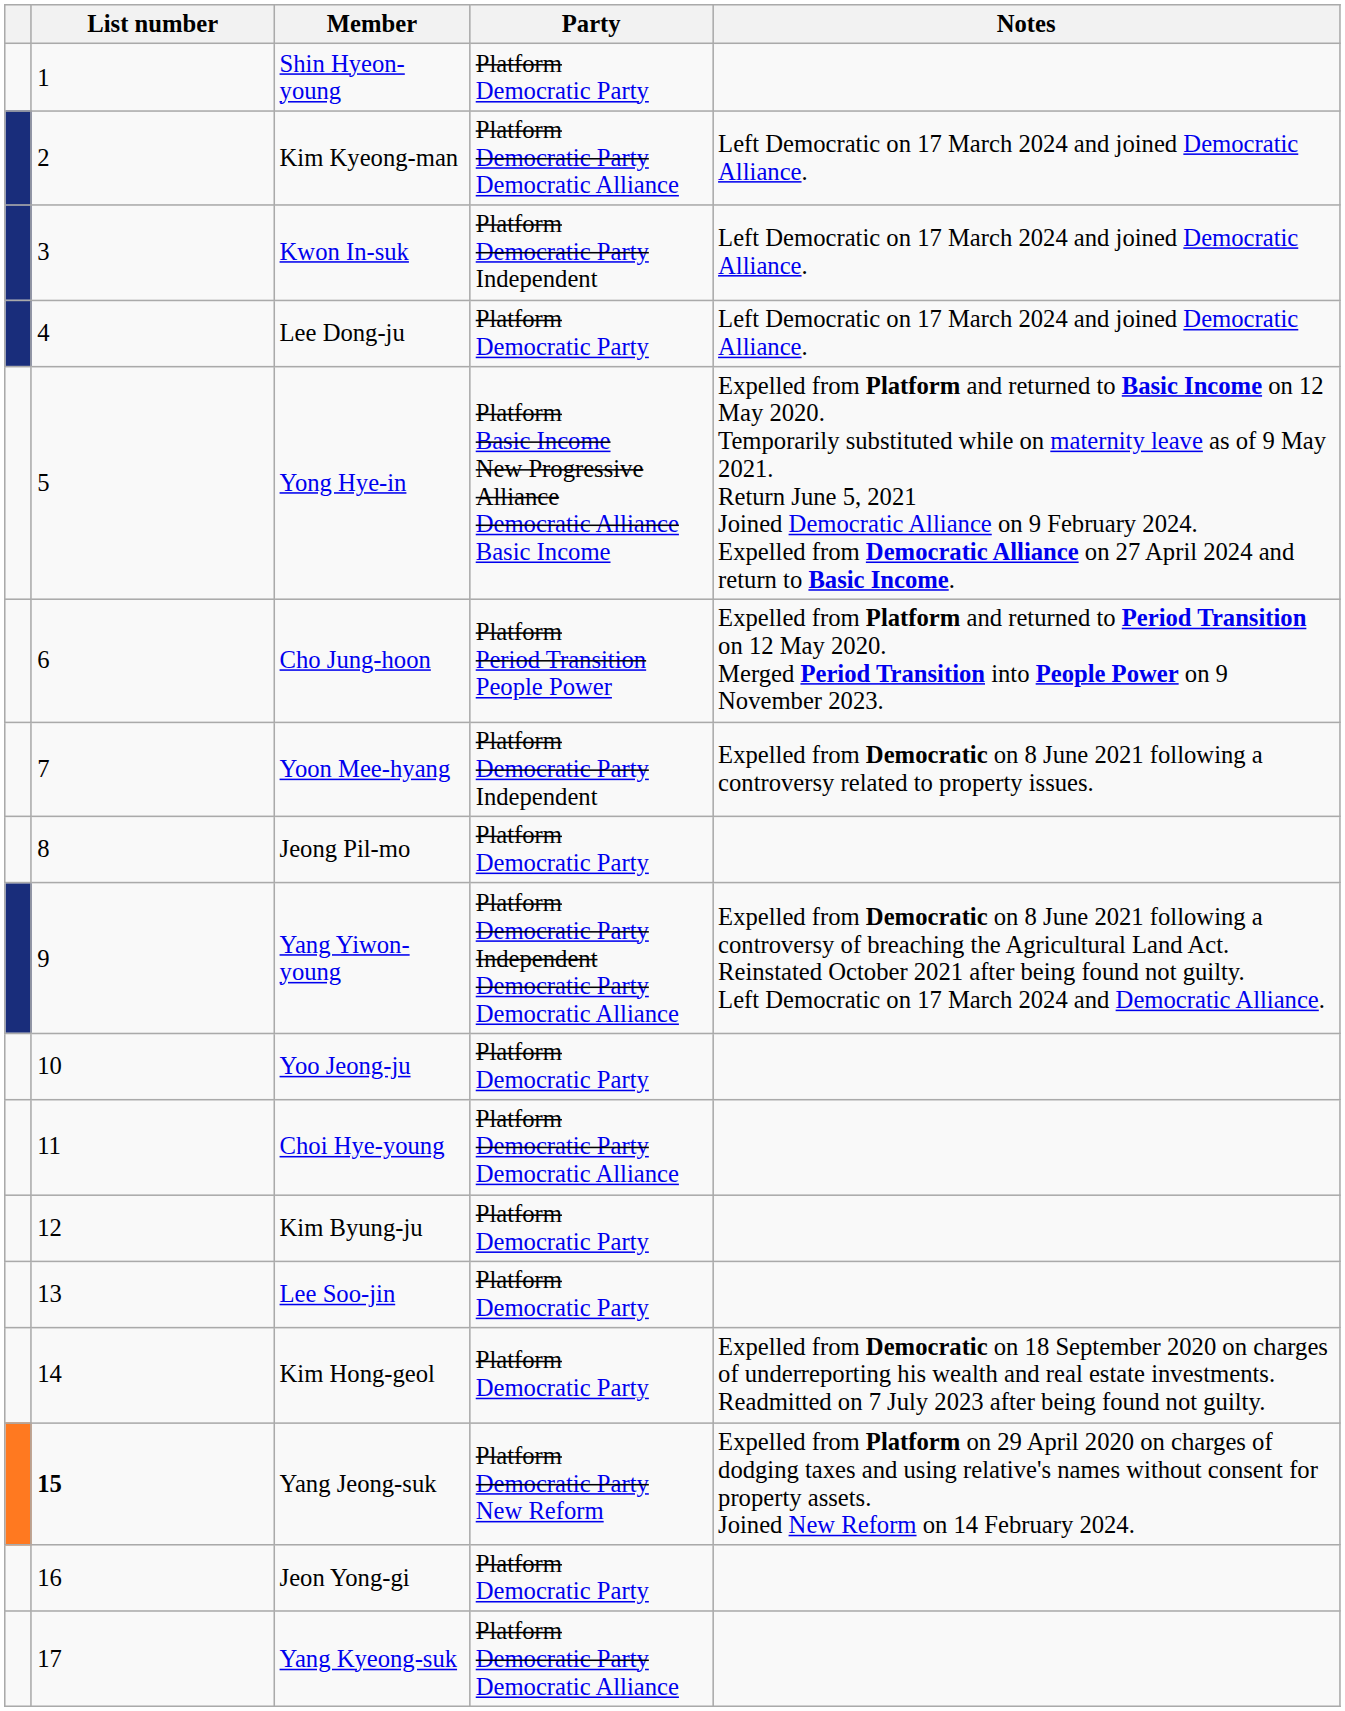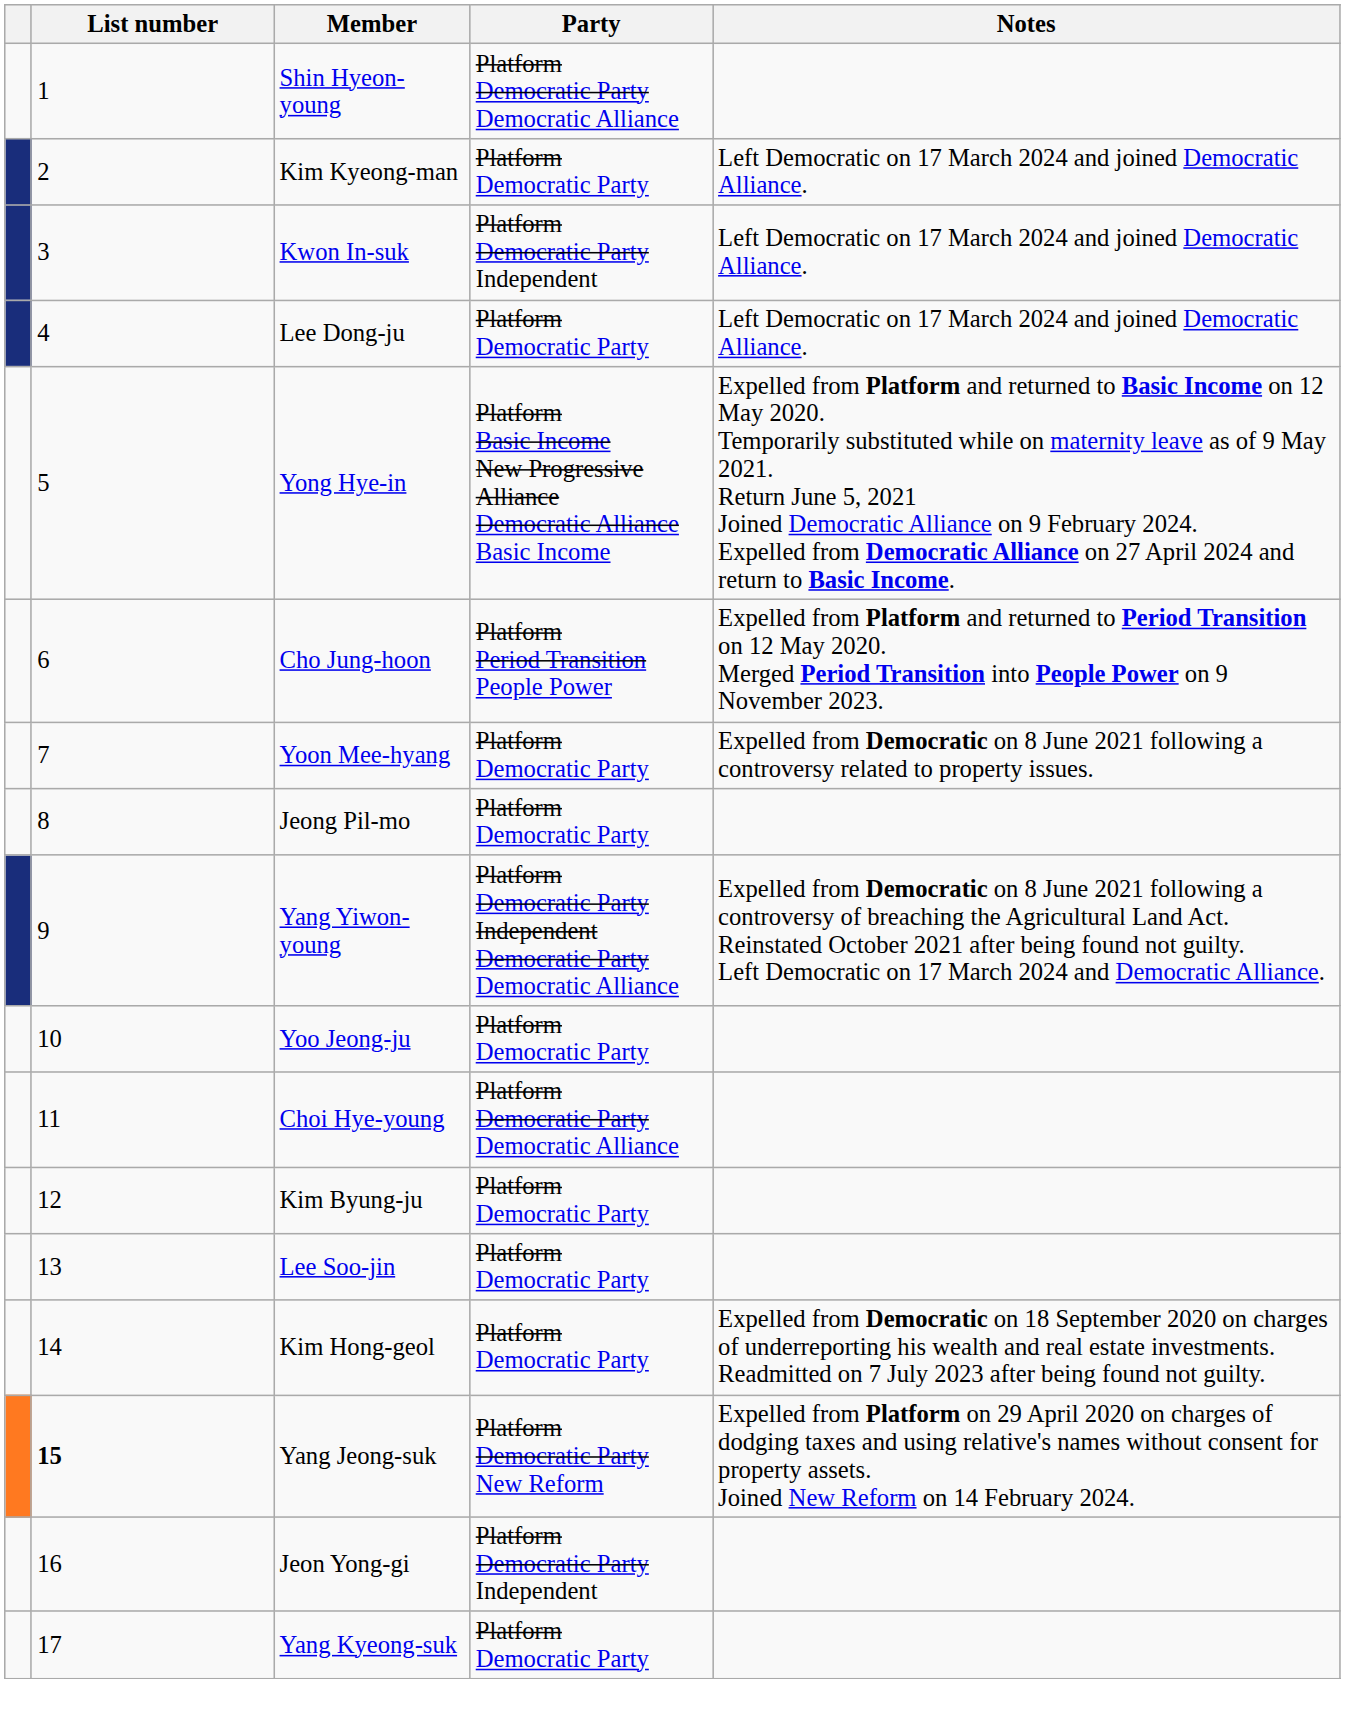Shin Hyeon-young | Party: Platform Democratic Party -> Platform Democratic Party Democratic Alliance
Kim Kyeong-man | Party: Platform Democratic Party Democratic Alliance -> Platform Democratic Party
Yoon Mee-hyang | Party: Platform Democratic Party Independent -> Platform Democratic Party
Jeon Yong-gi | Party: Platform Democratic Party -> Platform Democratic Party Independent
Yang Kyeong-suk | Party: Platform Democratic Party Democratic Alliance -> Platform Democratic Party
